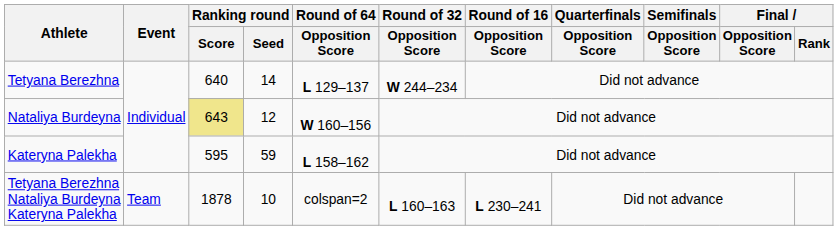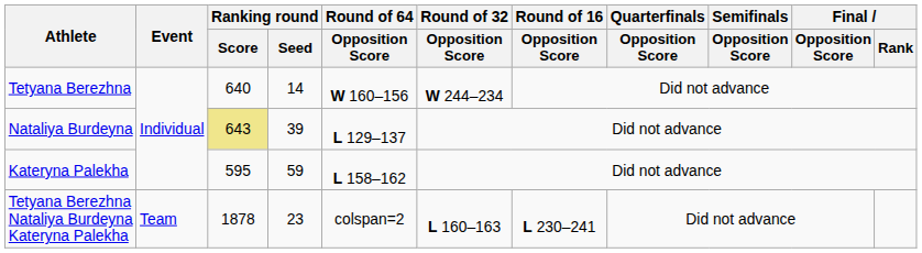Tetyana Berezhna | Round of 64 / Opposition Score: L 129–137 -> W 160–156
Nataliya Burdeyna | Ranking round / Seed: 12 -> 39
Nataliya Burdeyna | Round of 64 / Opposition Score: W 160–156 -> L 129–137
Tetyana Berezhna Nataliya Burdeyna Kateryna Palekha | Ranking round / Seed: 10 -> 23
